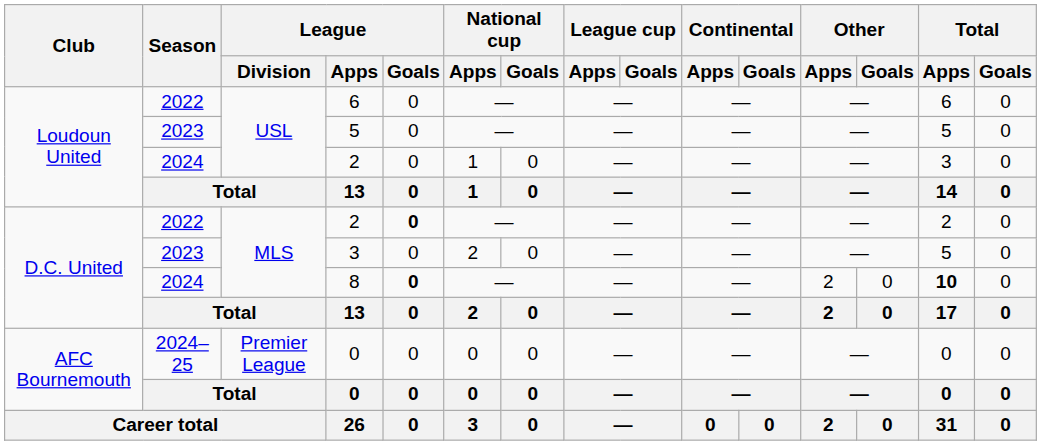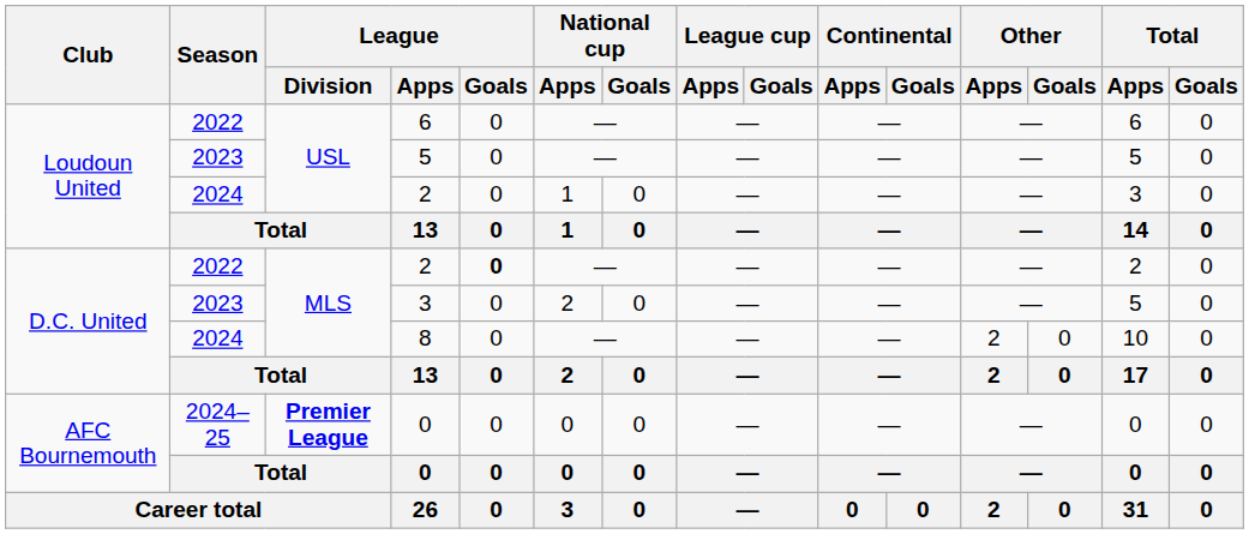8 | League / Goals: bold -> normal
8 | Total / Apps: bold -> normal
2024–25 / 0 | League / Division: normal -> bold
